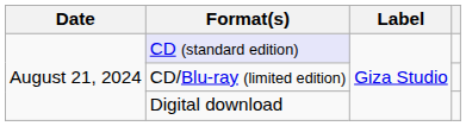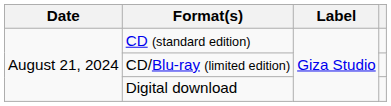CD (standard edition) | Format(s): lavender background -> no background
